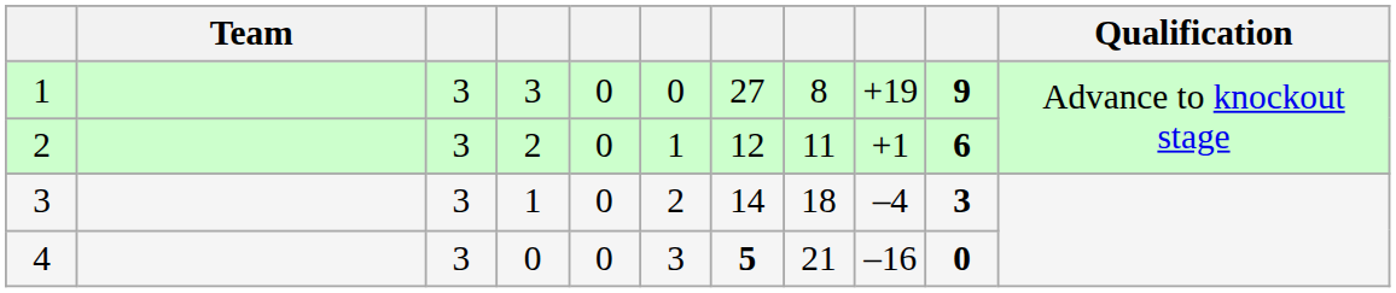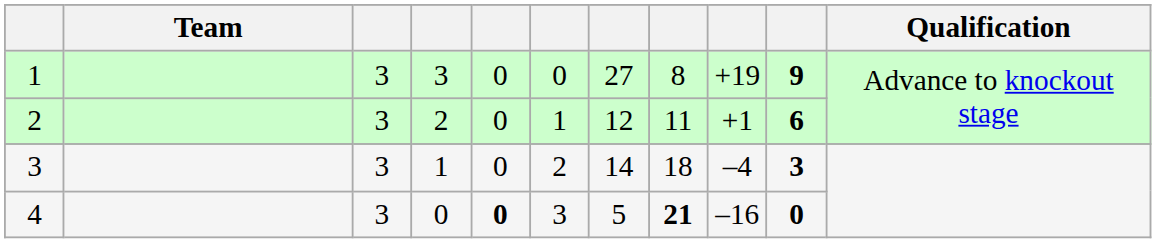4 | column 5: normal -> bold
4 | column 7: bold -> normal
4 | column 8: normal -> bold
